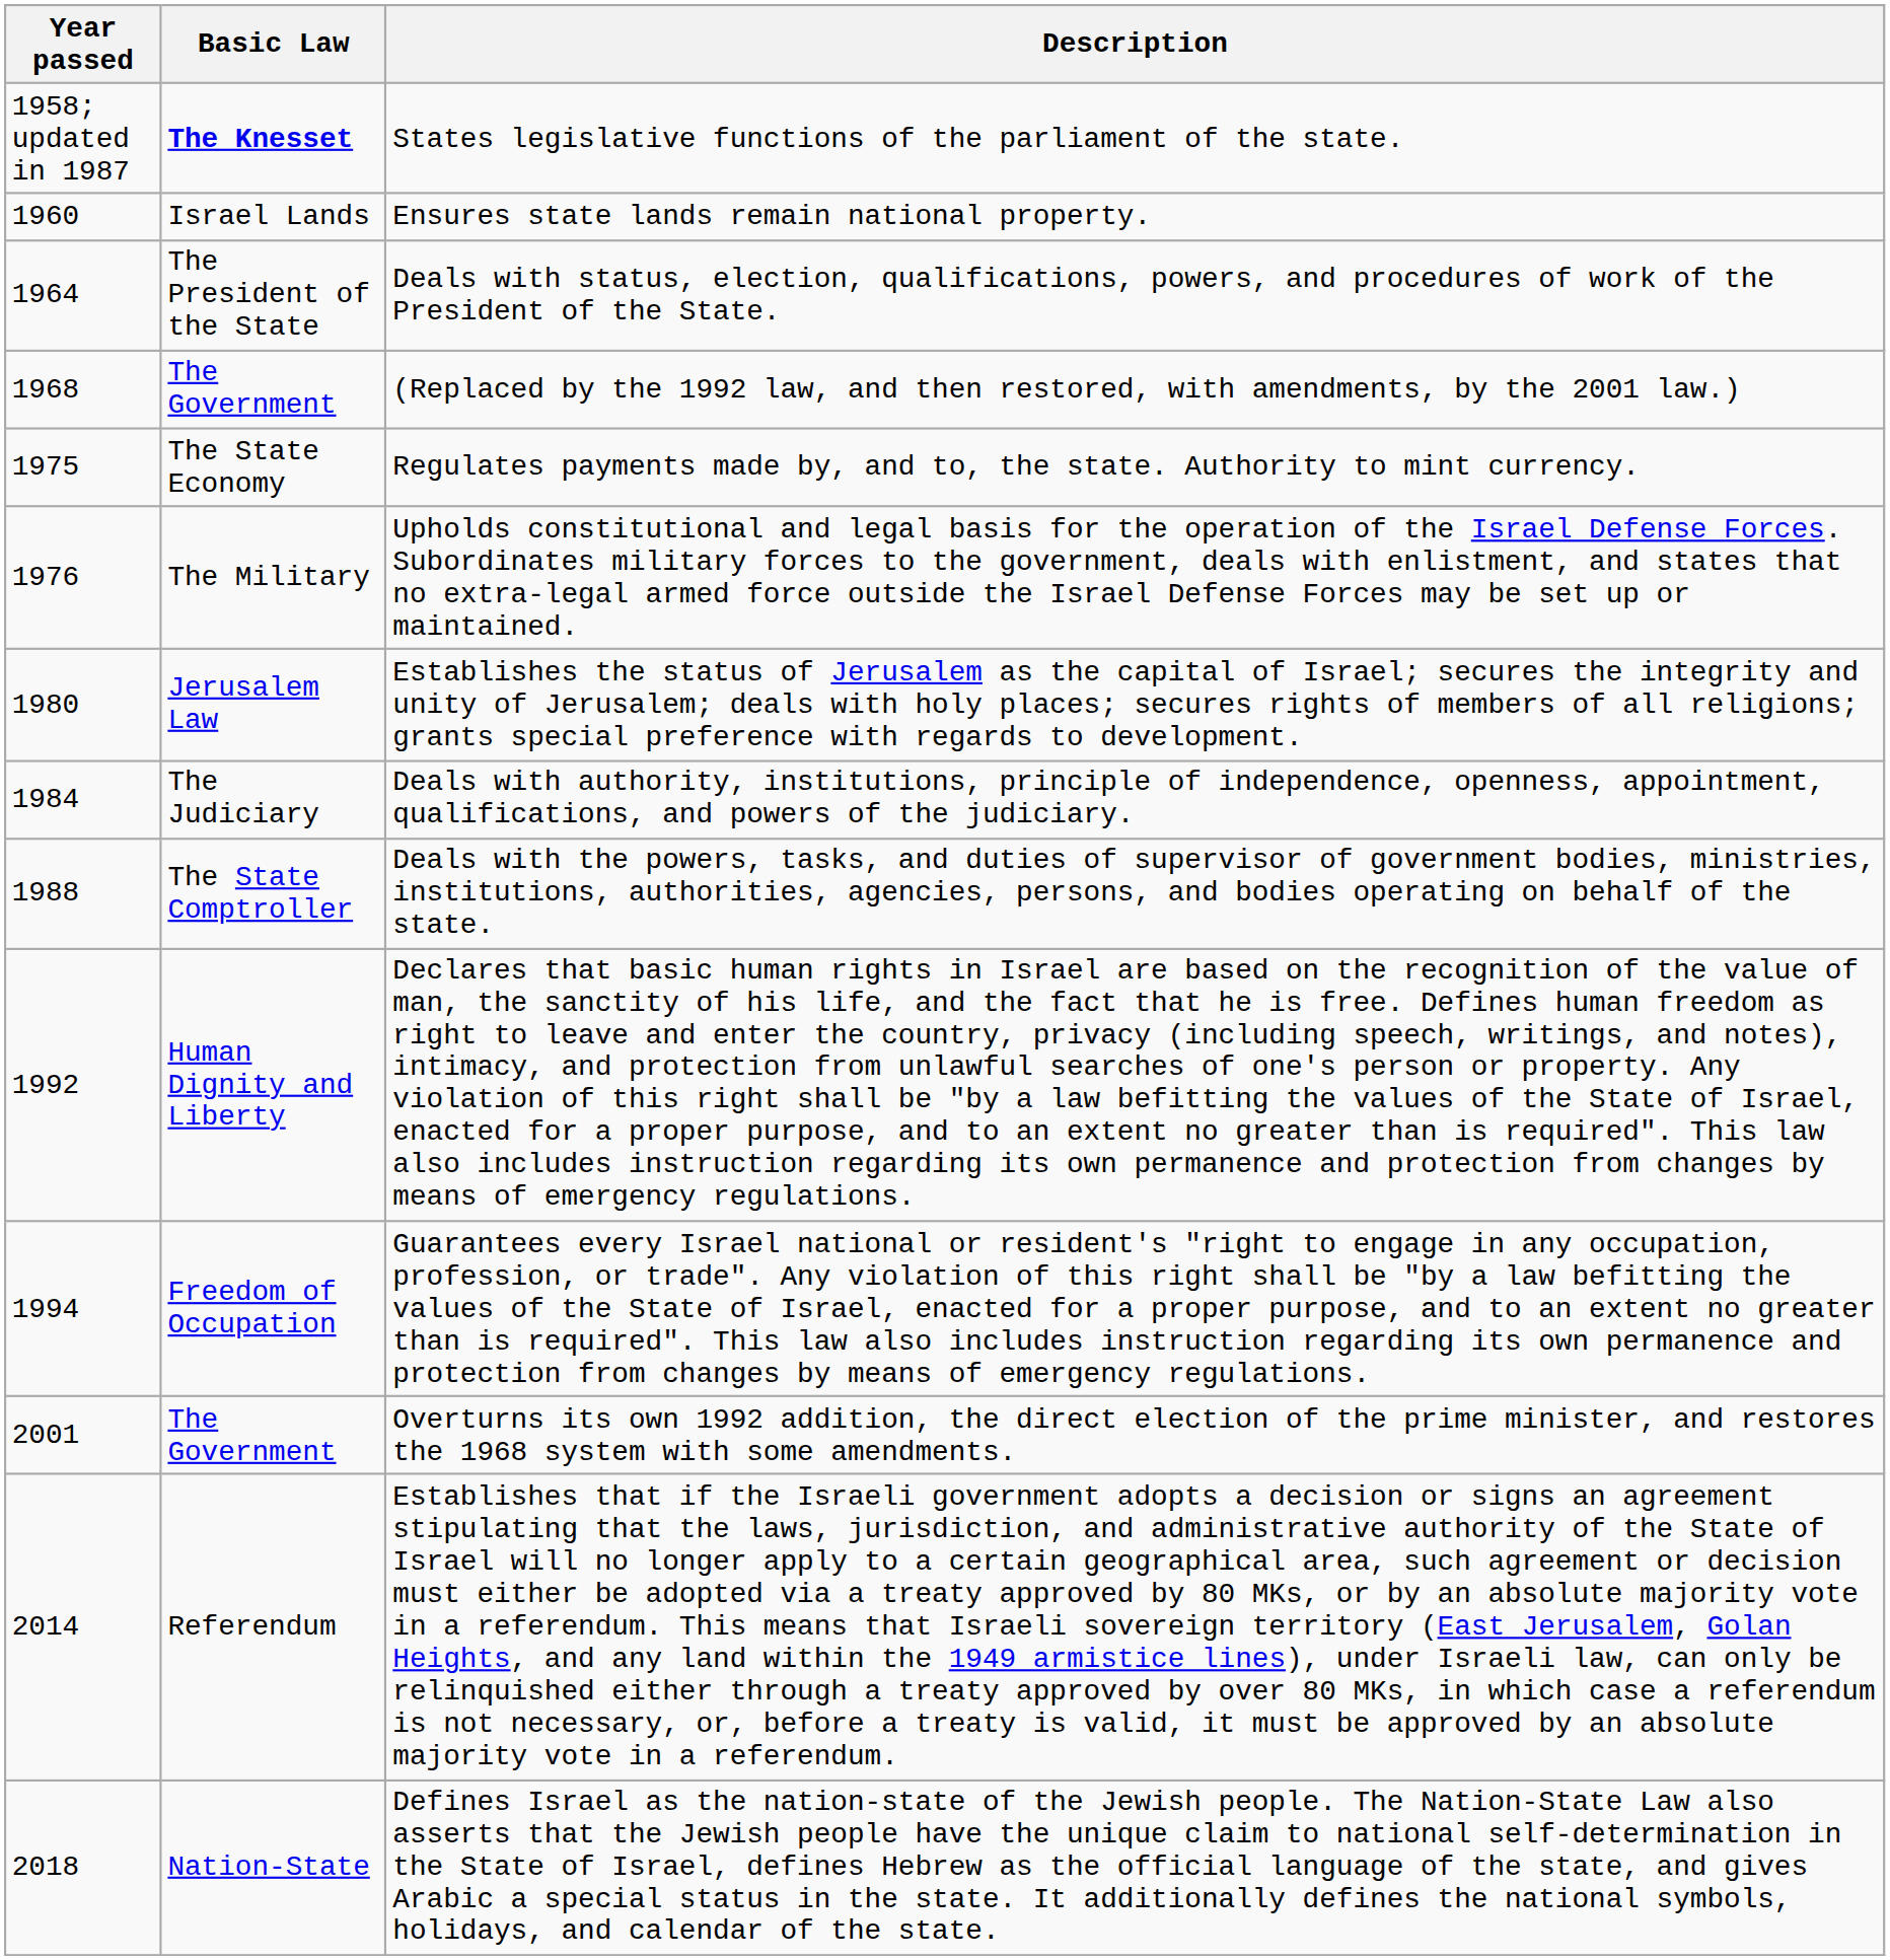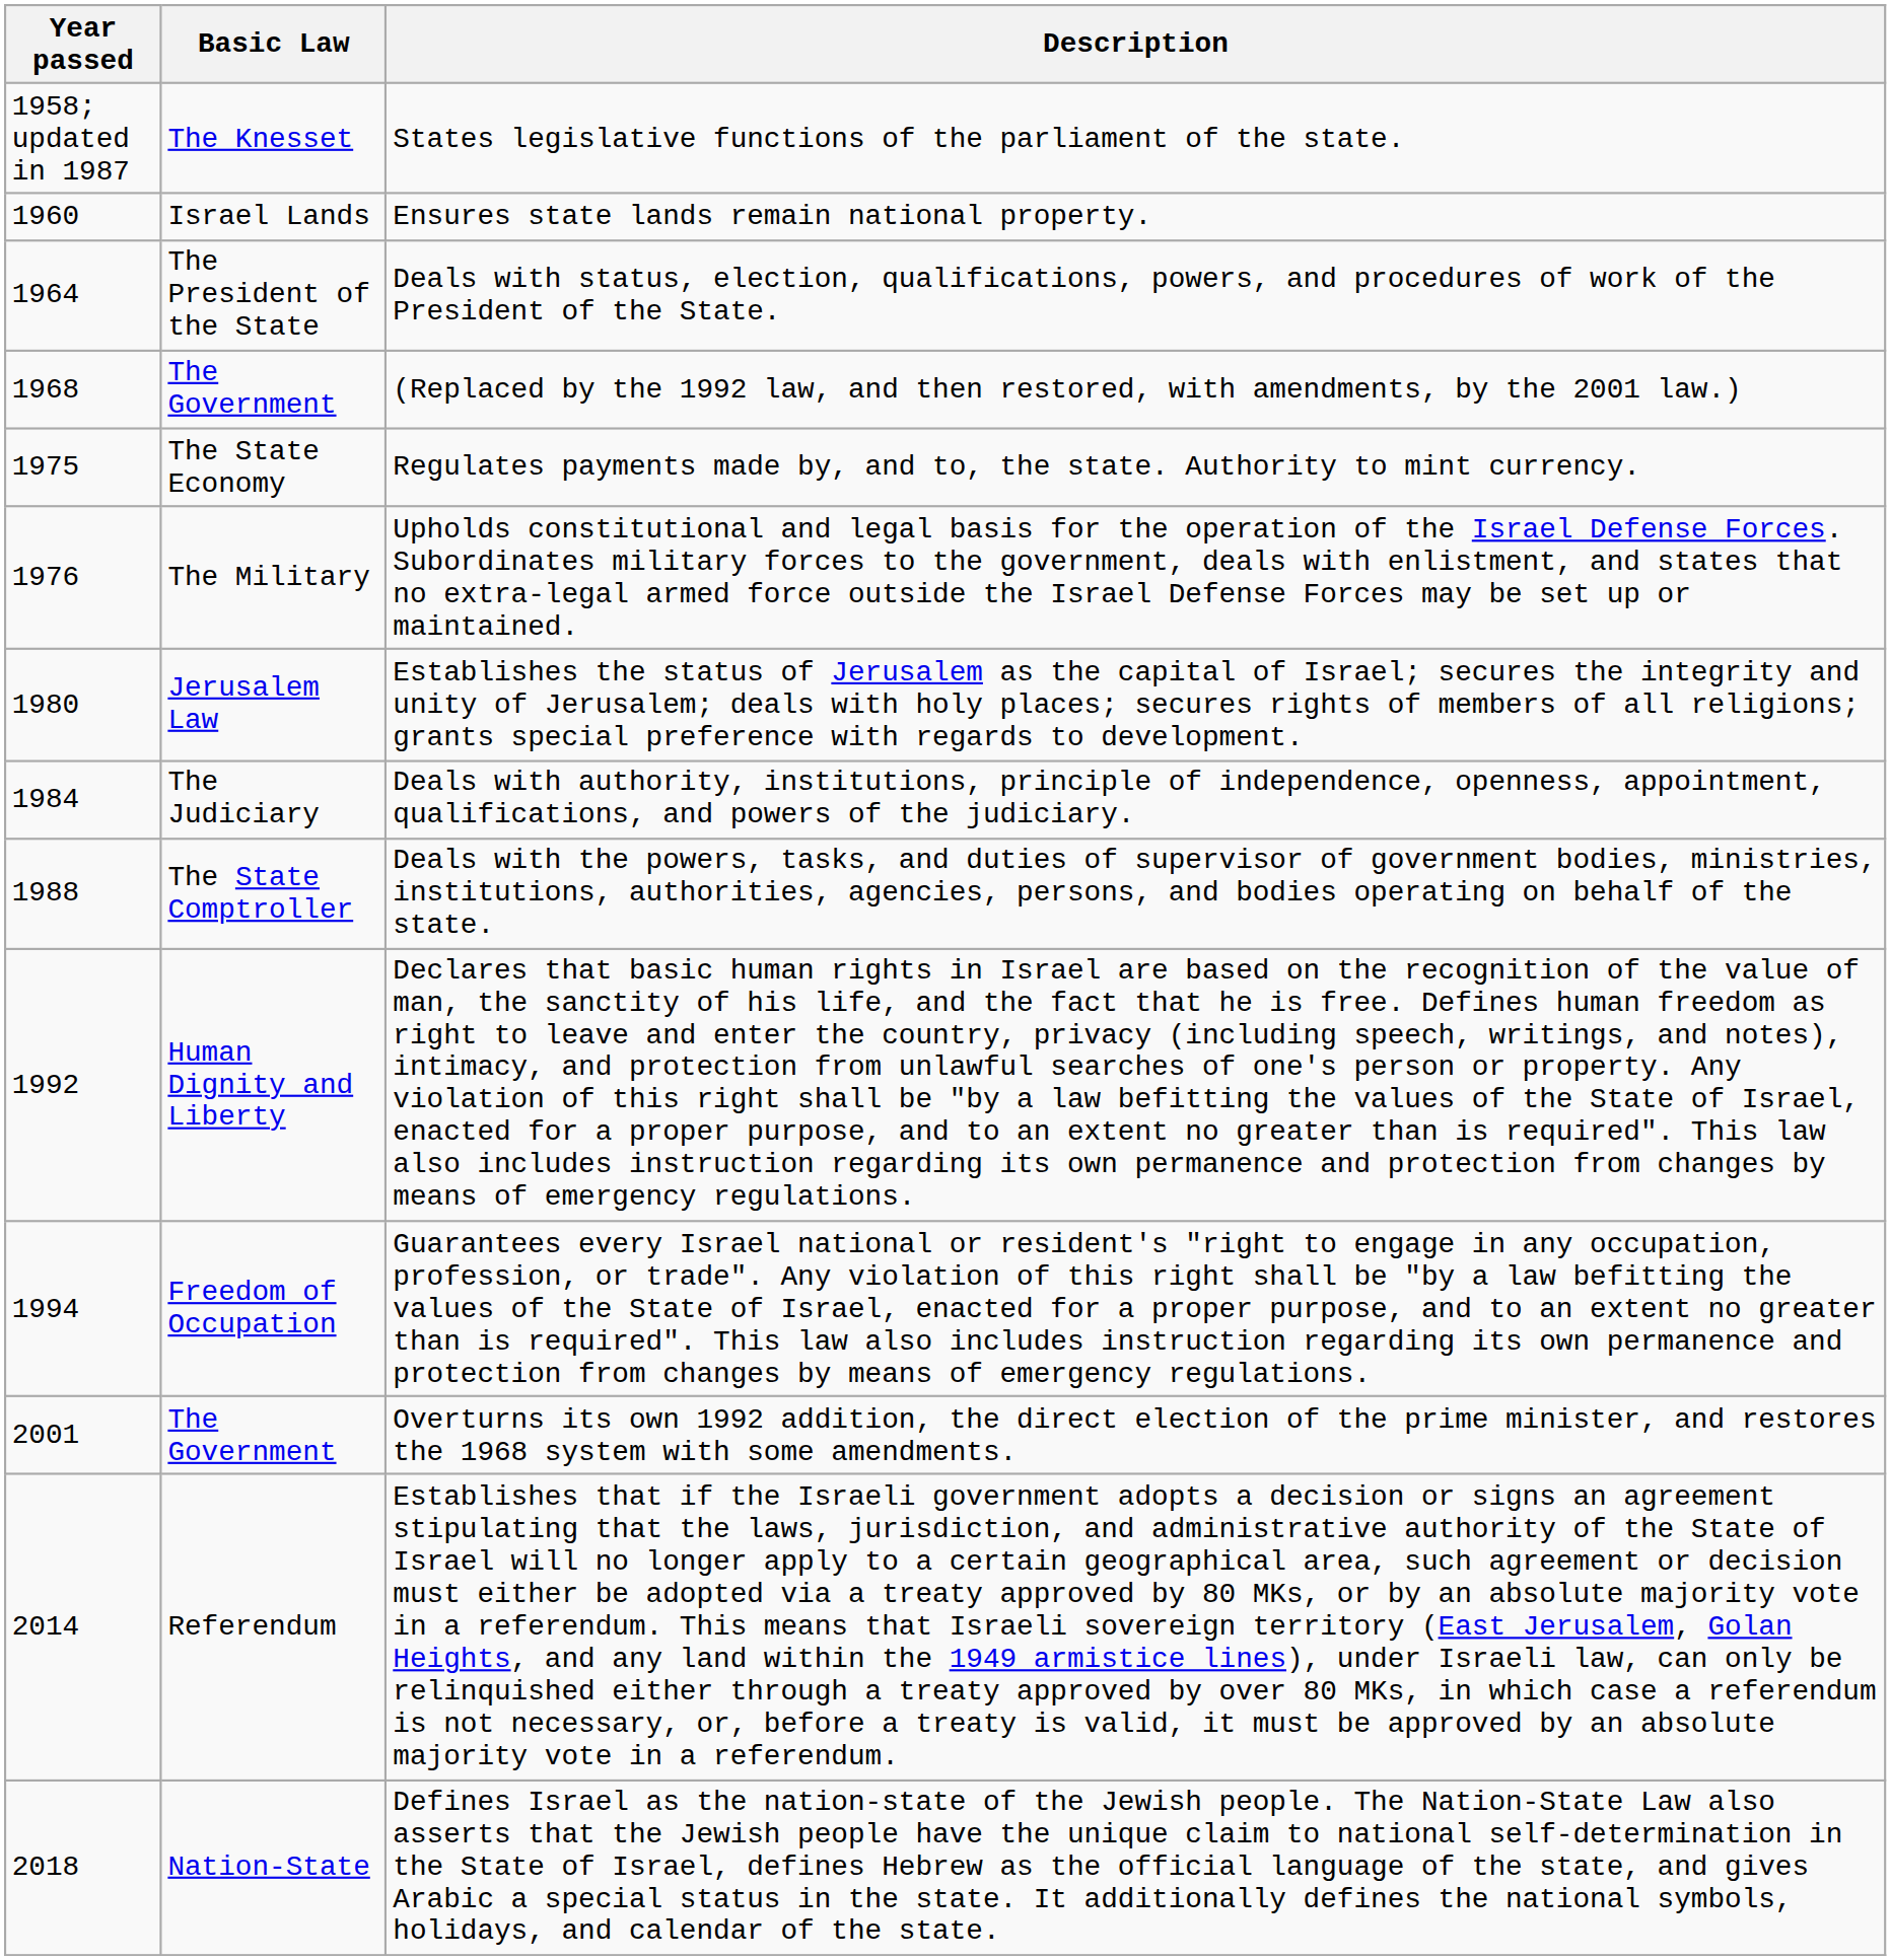States legislative functions of the parliament of the state. | Basic Law: bold -> normal
